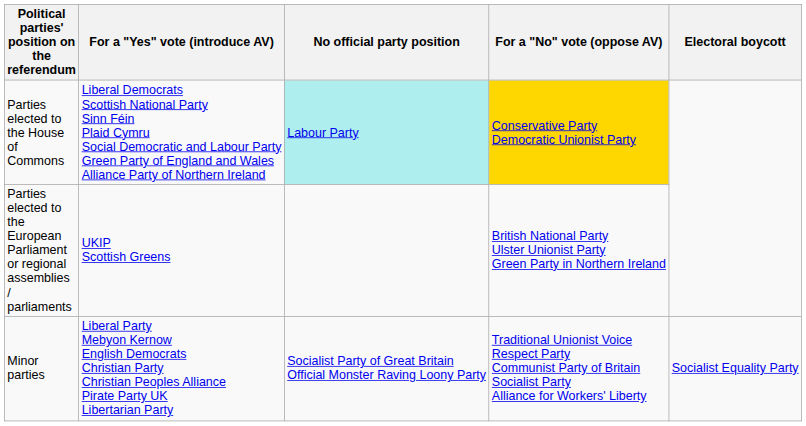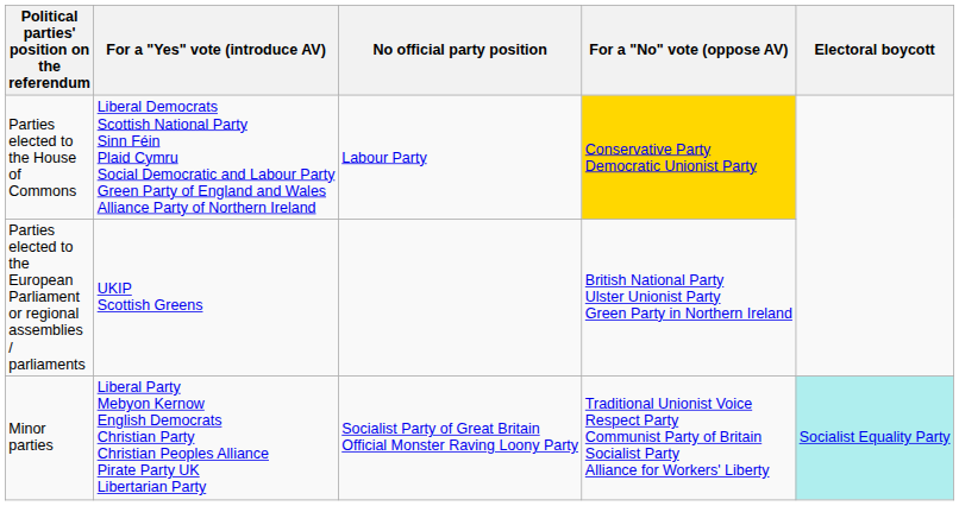Parties elected to the House of Commons | No official party position: paleturquoise background -> no background
Minor parties | Electoral boycott: no background -> paleturquoise background
